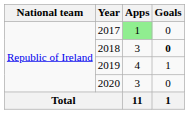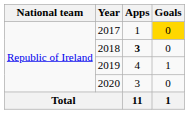2017 | Apps: lightgreen background -> no background
2017 | Goals: no background -> gold background
2018 | Apps: normal -> bold
2018 | Goals: bold -> normal
